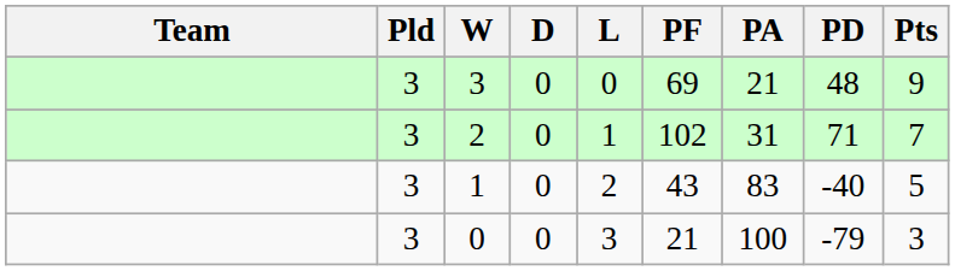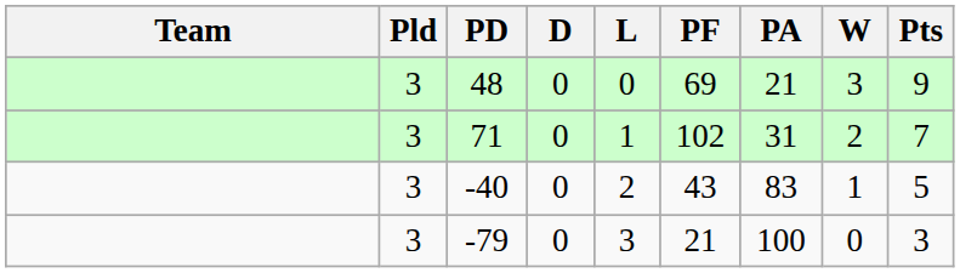columns swapped: W <-> PD
